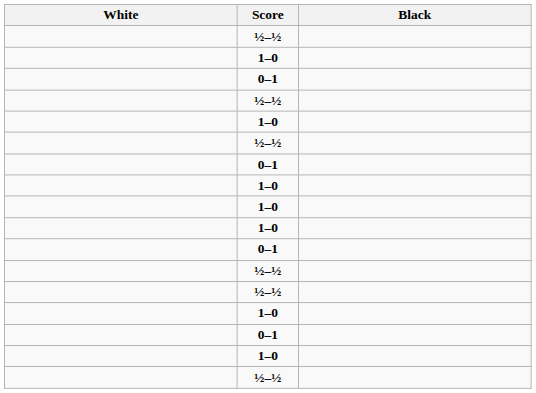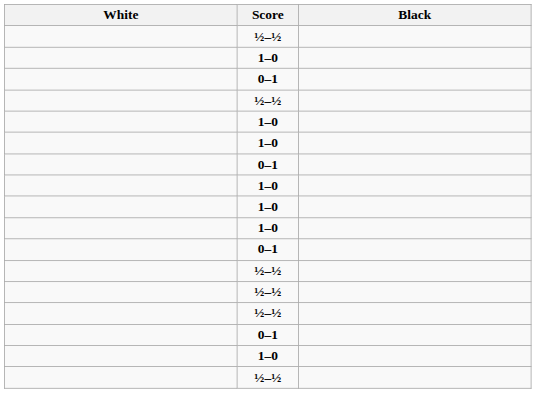row 7 | Score: ½–½ -> 1–0
row 15 | Score: 1–0 -> ½–½
